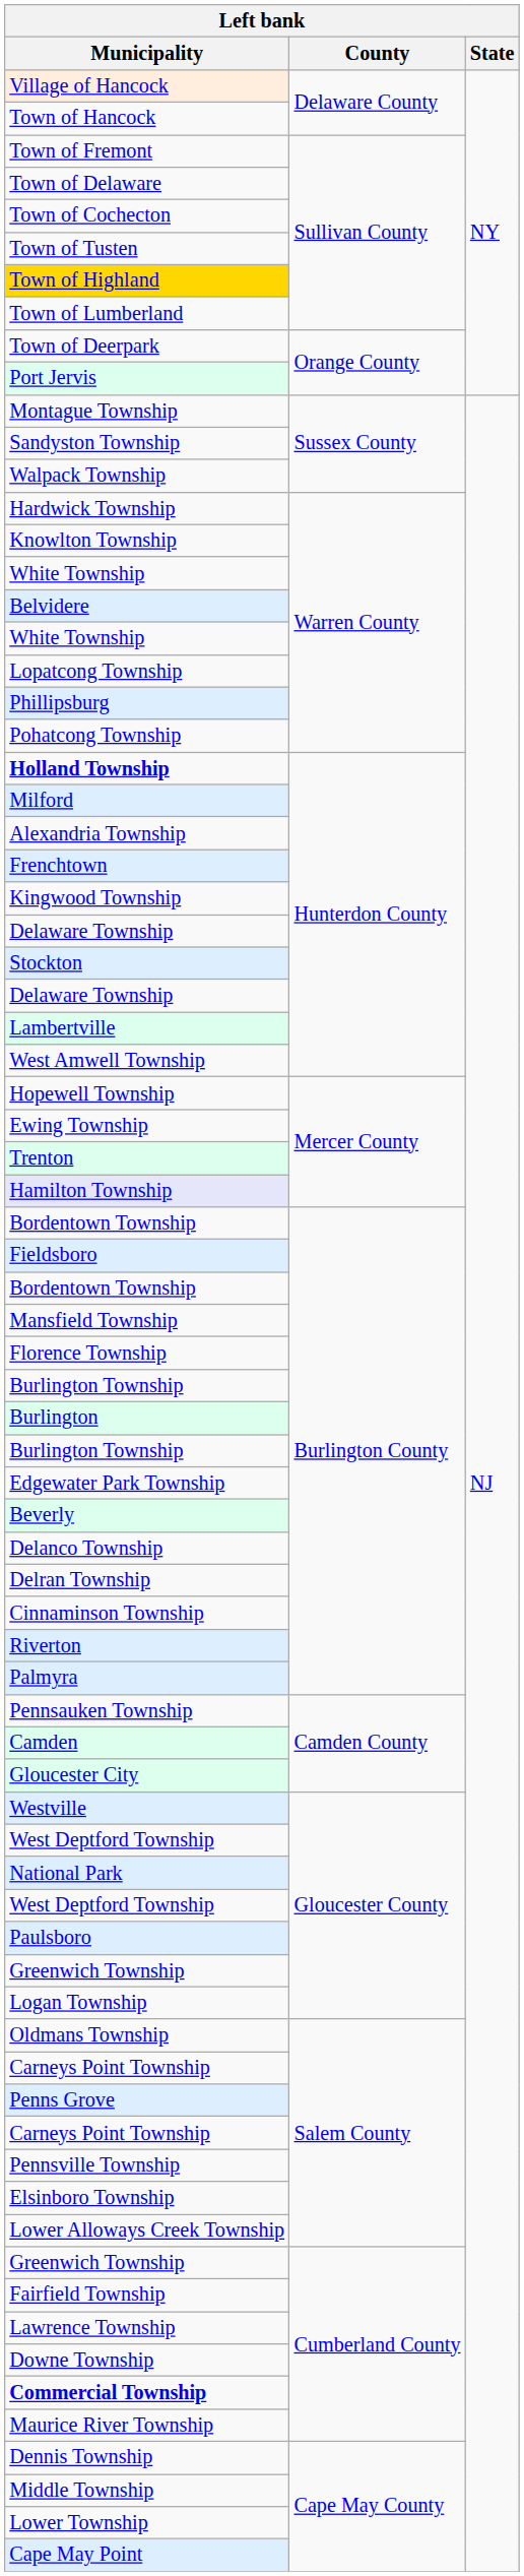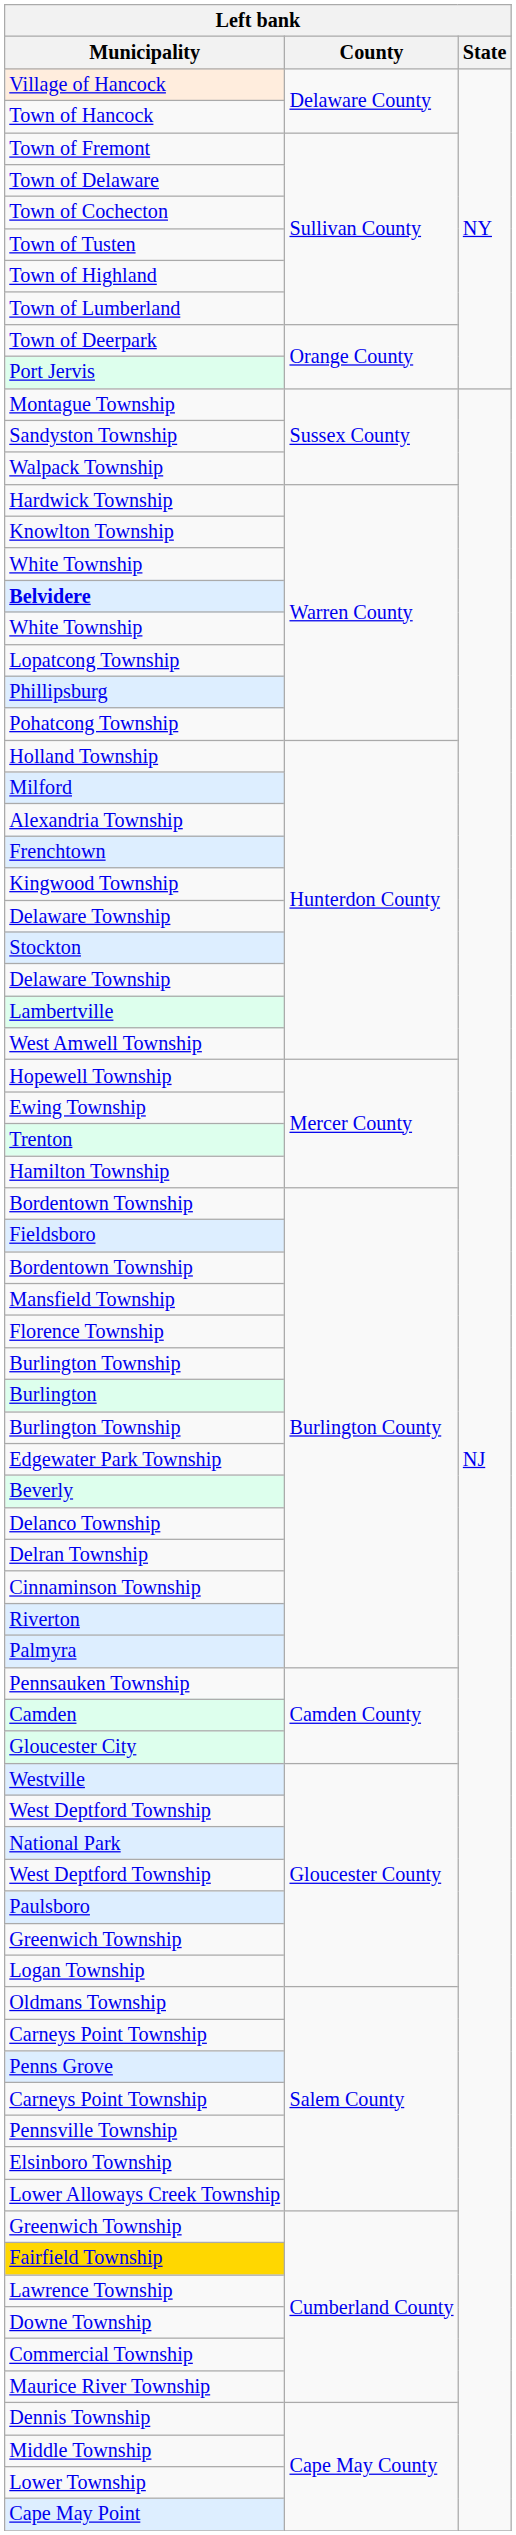Town of Highland | Municipality: gold background -> no background
Belvidere | Municipality: normal -> bold
Holland Township | Municipality: bold -> normal
Hamilton Township | Municipality: lavender background -> no background
Fairfield Township | Municipality: no background -> gold background
Commercial Township | Municipality: bold -> normal
